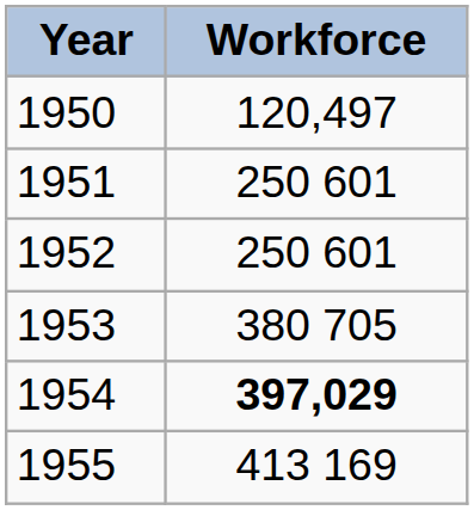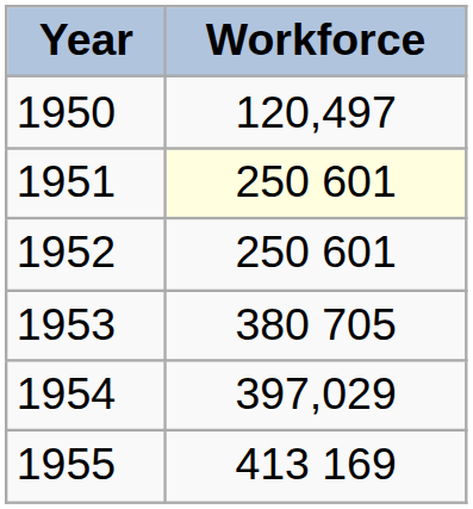1951 | Workforce: no background -> lightyellow background
1954 | Workforce: bold -> normal
